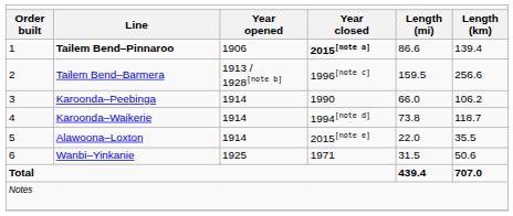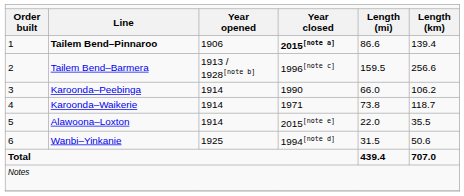Karoonda–Waikerie | column 4: 1994[note d] -> 1971
Wanbi–Yinkanie | column 4: 1971 -> 1994[note d]
